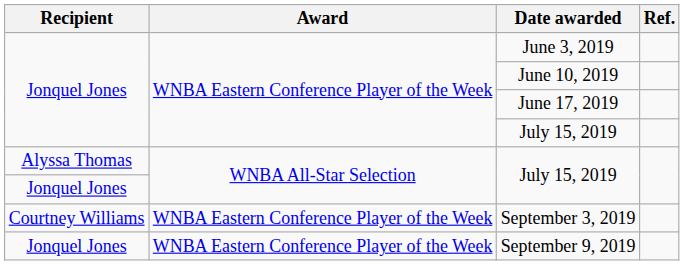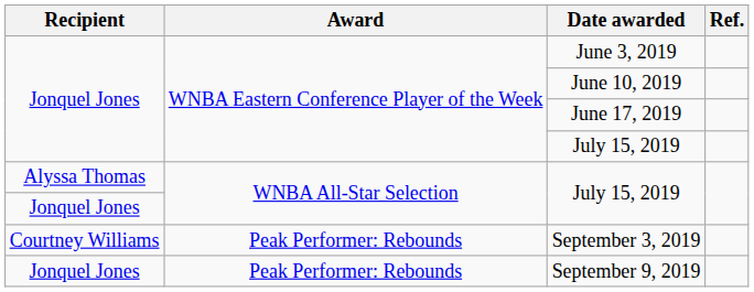September 3, 2019 | Award: WNBA Eastern Conference Player of the Week -> Peak Performer: Rebounds
September 9, 2019 | Award: WNBA Eastern Conference Player of the Week -> Peak Performer: Rebounds
